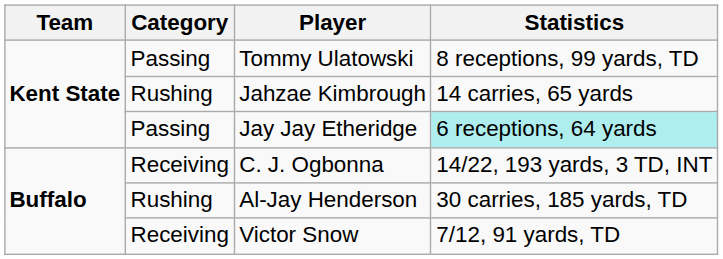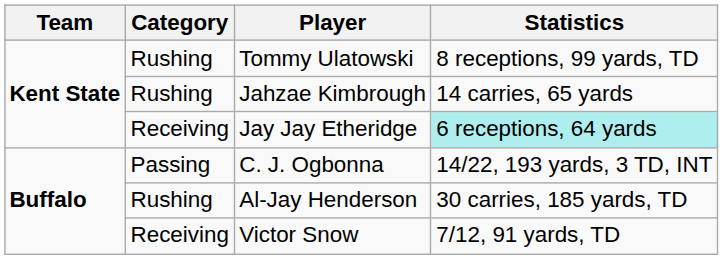Tommy Ulatowski | Category: Passing -> Rushing
Jay Jay Etheridge | Category: Passing -> Receiving
C. J. Ogbonna | Category: Receiving -> Passing
